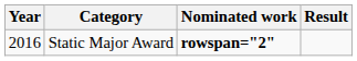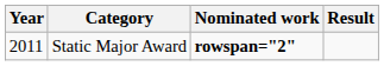Static Major Award | Year: 2016 -> 2011
